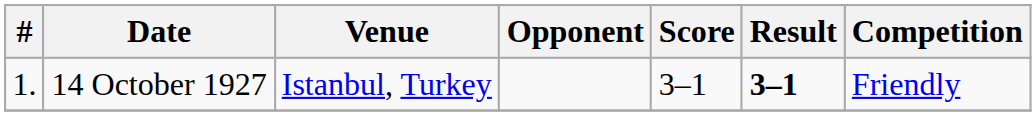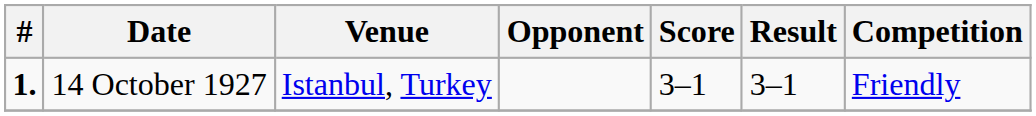14 October 1927 | #: normal -> bold
14 October 1927 | Result: bold -> normal
